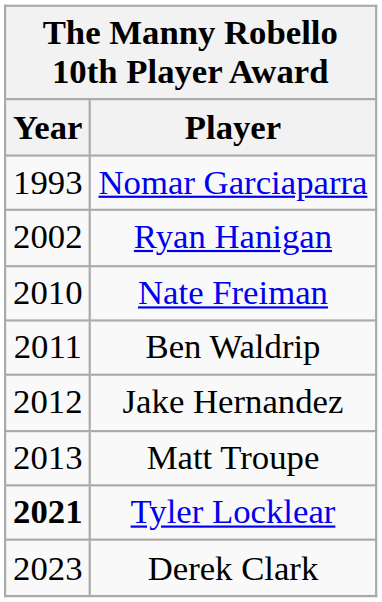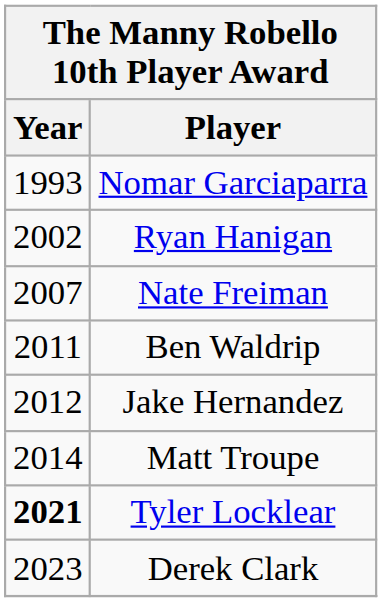Nate Freiman | Year: 2010 -> 2007
Matt Troupe | Year: 2013 -> 2014
